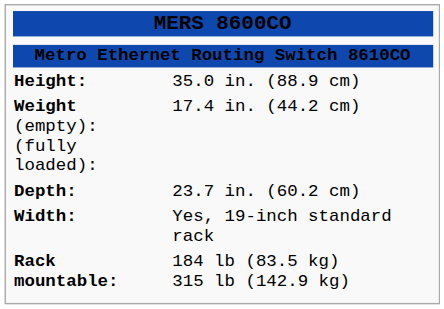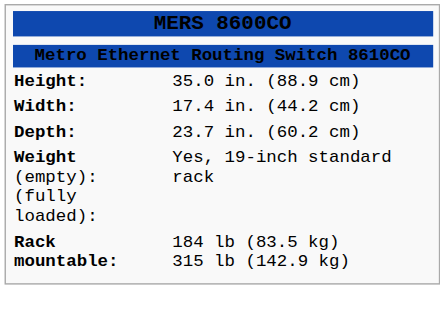row 4 | column 1: Weight (empty): (fully loaded): -> Width:
row 6 | column 1: Width: -> Weight (empty): (fully loaded):
